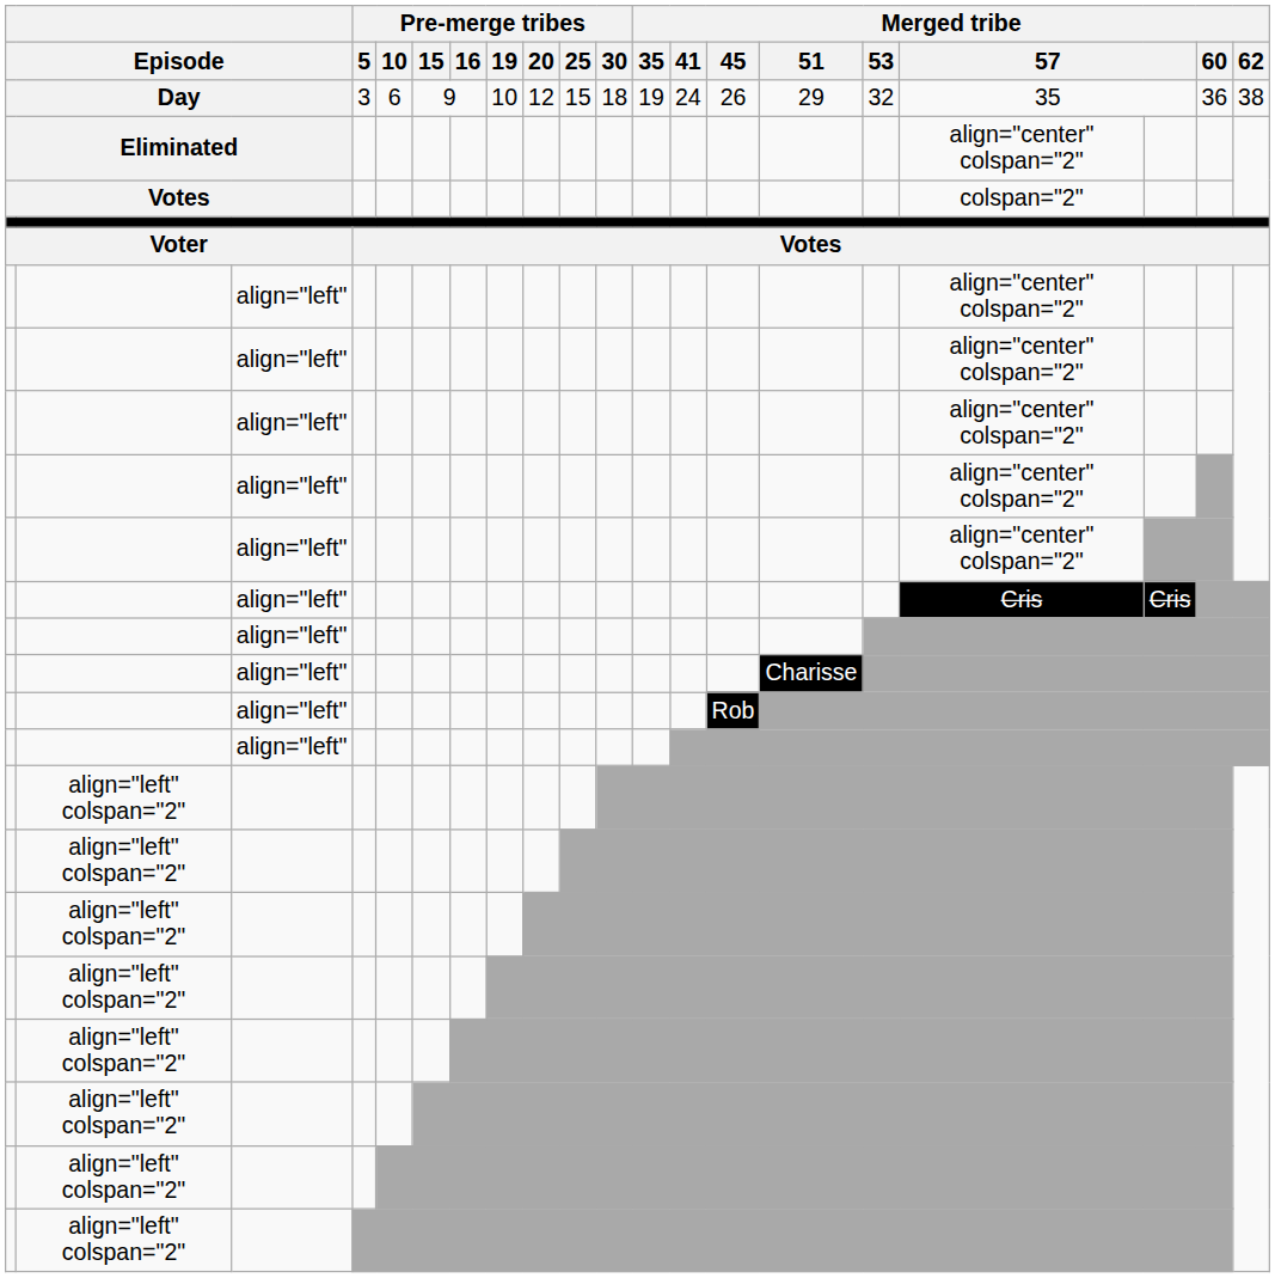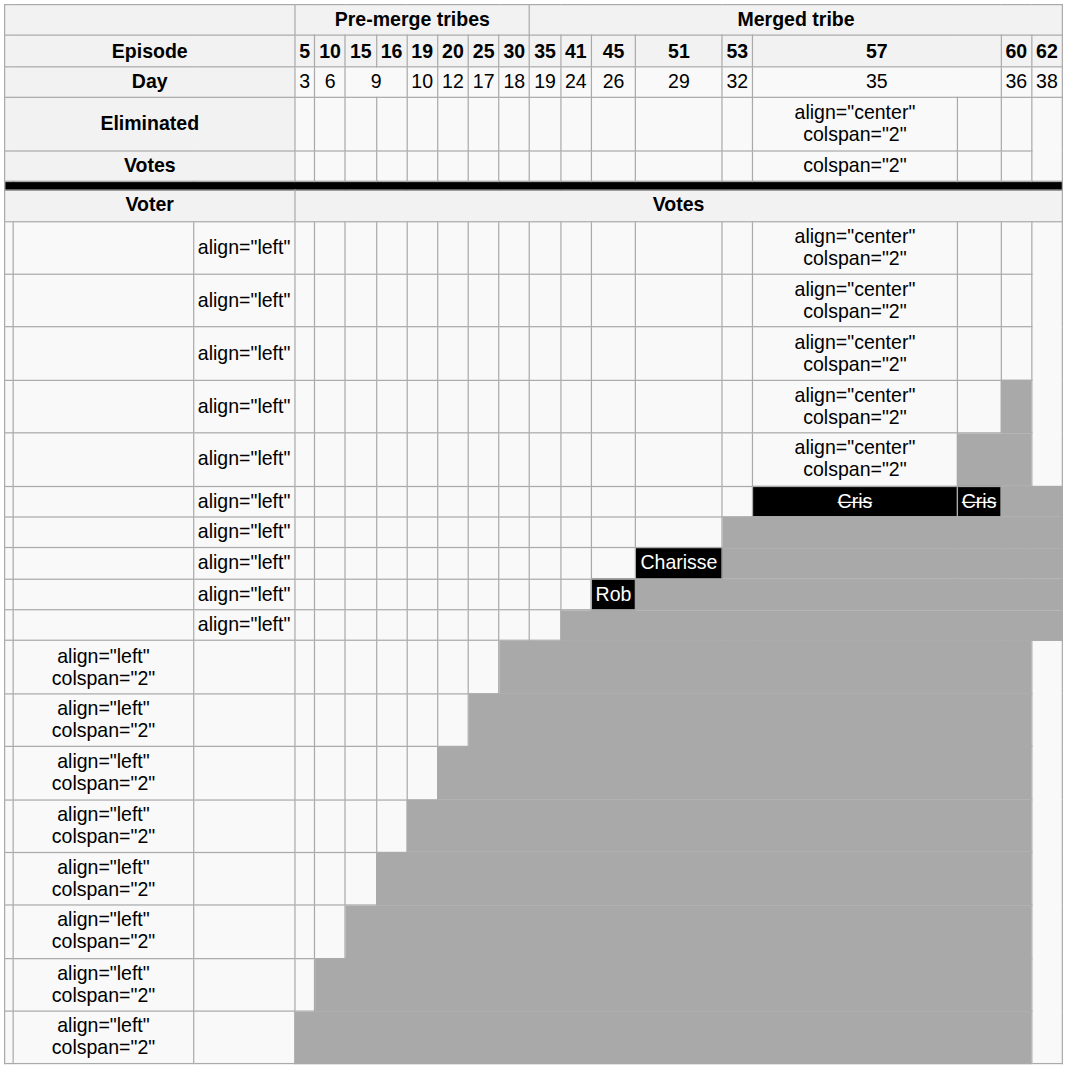Day | Pre-merge tribes / 25: 15 -> 17
